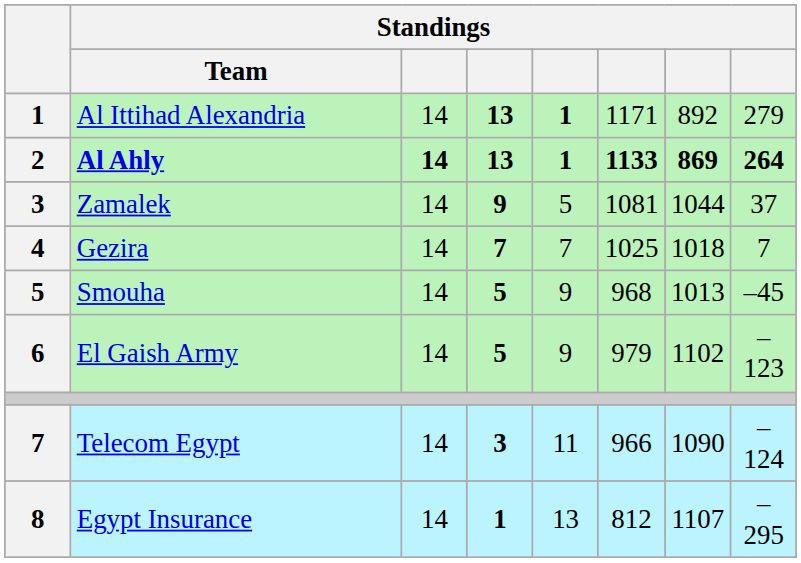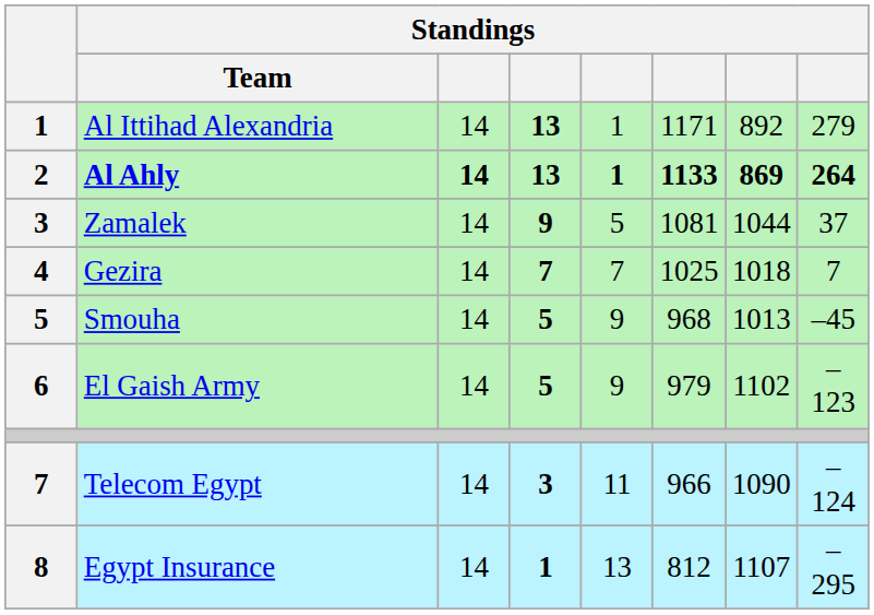Al Ittihad Alexandria | column 5: bold -> normal
